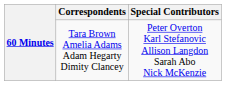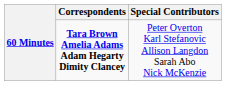row 2 | Correspondents: normal -> bold
